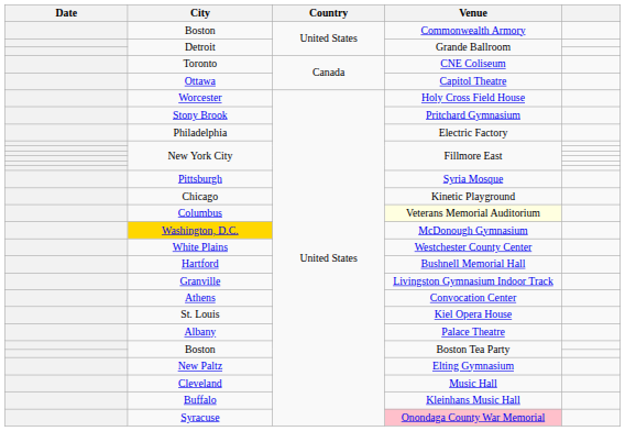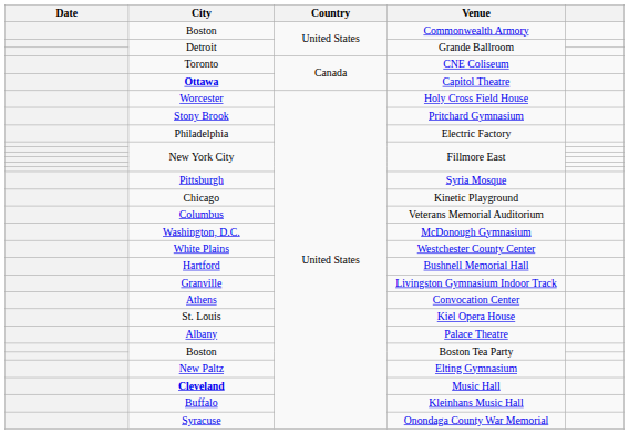Capitol Theatre | City: normal -> bold
Veterans Memorial Auditorium | Venue: lightyellow background -> no background
McDonough Gymnasium | City: gold background -> no background
Music Hall | City: normal -> bold
Onondaga County War Memorial | Venue: pink background -> no background
